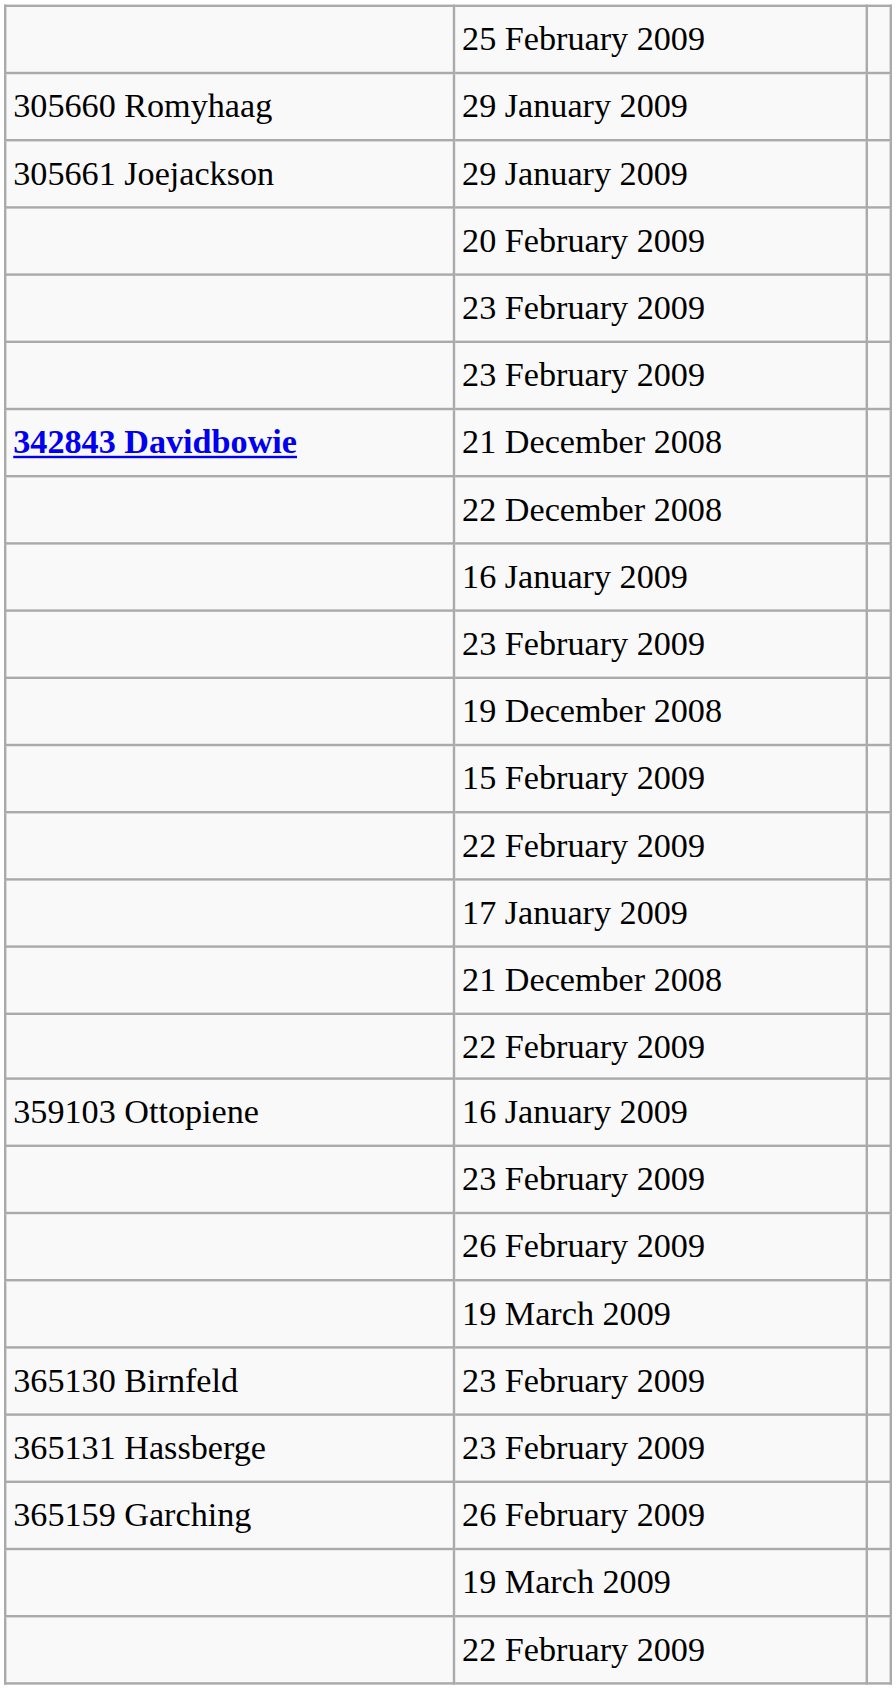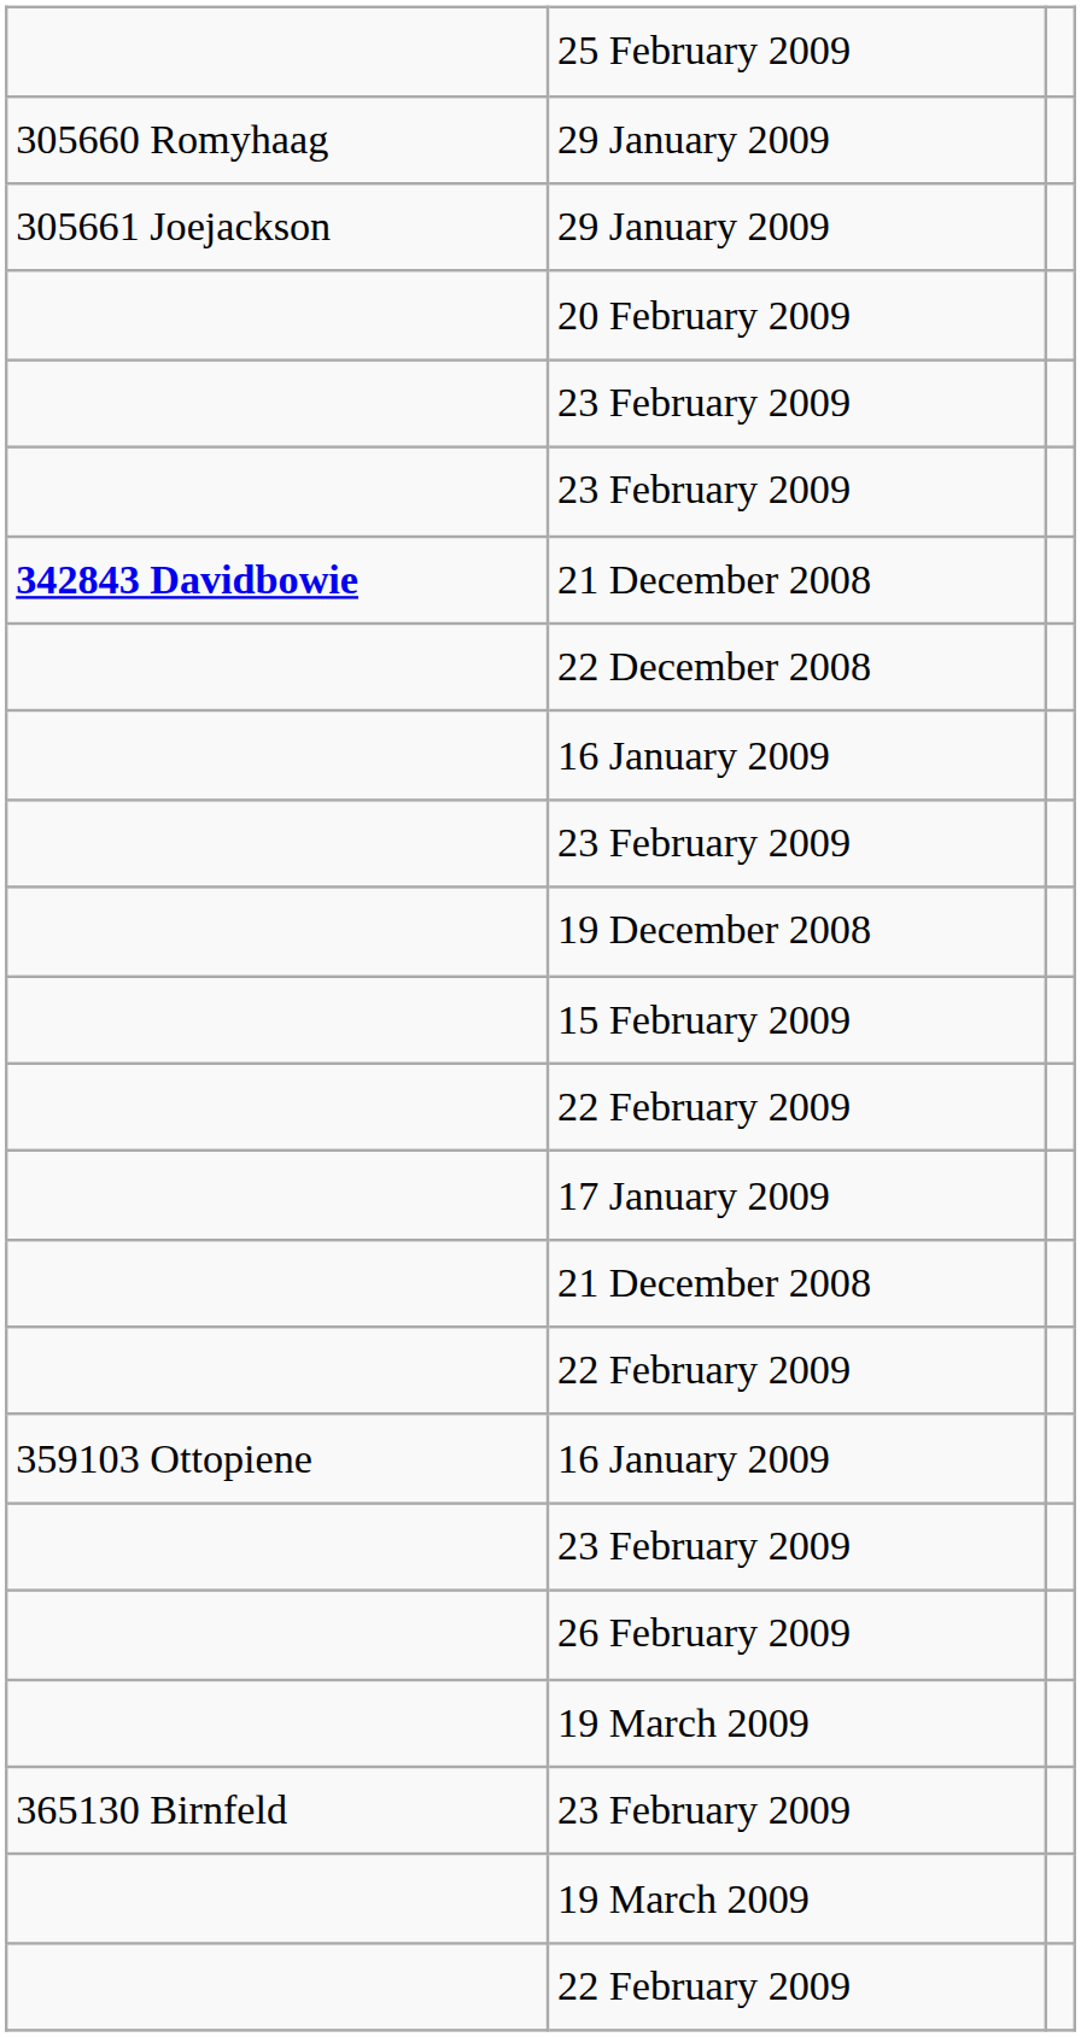- row: 365131 Hassberge | 23 February 2009
- row: 365159 Garching | 26 February 2009
